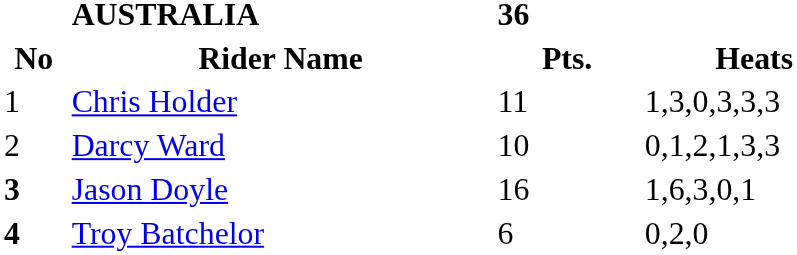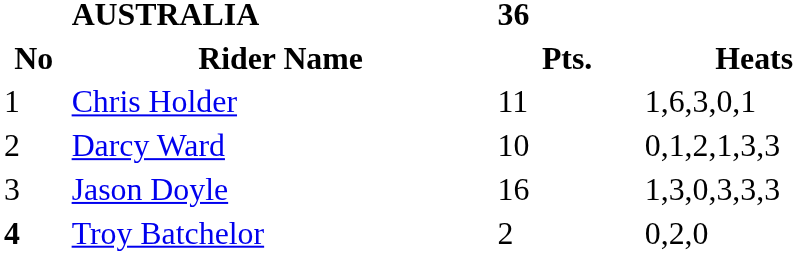Chris Holder | Heats: 1,3,0,3,3,3 -> 1,6,3,0,1
Jason Doyle | No: bold -> normal
Jason Doyle | Heats: 1,6,3,0,1 -> 1,3,0,3,3,3
Troy Batchelor | 36 / Pts.: 6 -> 2
